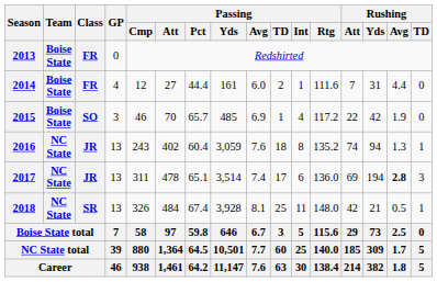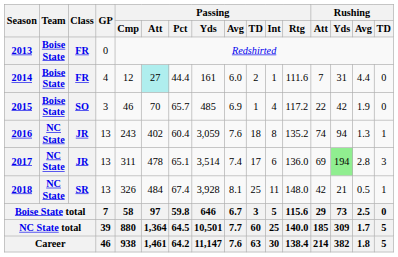2014 | Passing / Att: no background -> paleturquoise background
2017 | Rushing / Yds: no background -> lightgreen background
2017 | Rushing / Avg: bold -> normal
